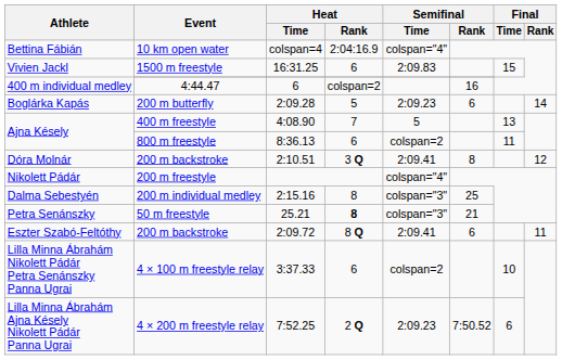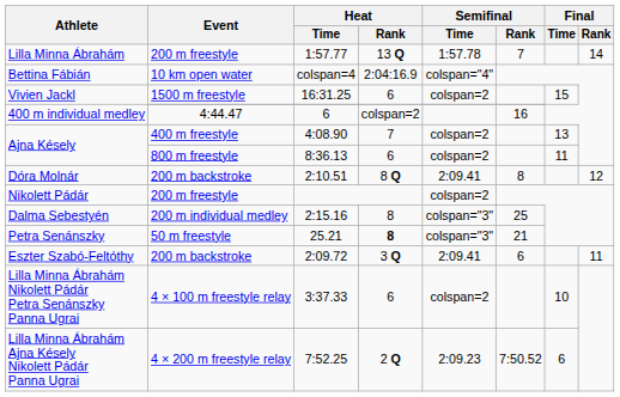+ row: Lilla Minna Ábrahám | 200 m freestyle | 1:57.77 | 13 Q | 1:57.78 | 7 | 14
Vivien Jackl / 16:31.25 | Semifinal / Time: 2:09.83 -> colspan=2
- row: Boglárka Kapás | 200 m butterfly | 2:09.28 | 5 | 2:09.23 | 6 | 14
Ajna Késely / 4:08.90 | Semifinal / Time: 5 -> colspan=2
Dóra Molnár | Heat / Rank: 3 Q -> 8 Q
Nikolett Pádár | Semifinal / Time: colspan="4" -> colspan=2
Eszter Szabó-Feltóthy | Heat / Rank: 8 Q -> 3 Q
